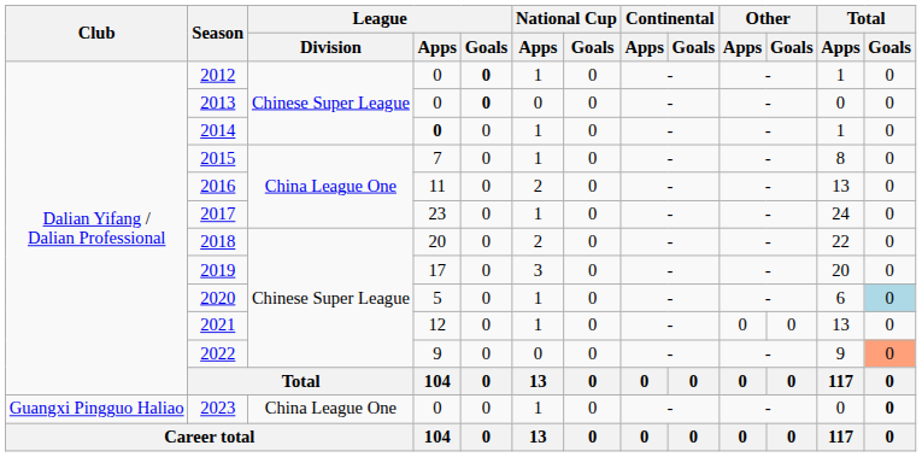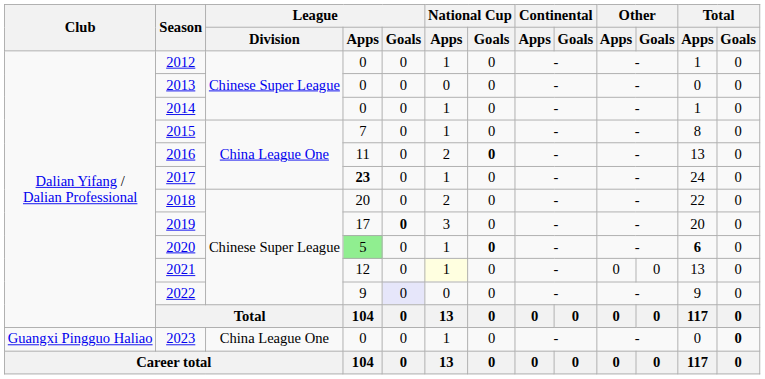2012 | League / Goals: bold -> normal
2013 | League / Goals: bold -> normal
2014 | League / Apps: bold -> normal
2016 | National Cup / Goals: normal -> bold
2017 | League / Apps: normal -> bold
2019 | League / Goals: normal -> bold
2020 | League / Apps: no background -> lightgreen background
2020 | National Cup / Goals: normal -> bold
2020 | Total / Apps: normal -> bold
2020 | Total / Goals: lightblue background -> no background
2021 | National Cup / Apps: no background -> lightyellow background
2022 | League / Goals: no background -> lavender background
2022 | Total / Goals: lightsalmon background -> no background
